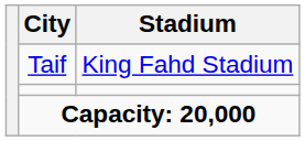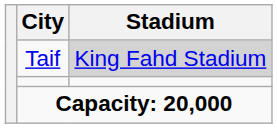Taif | Stadium: no background -> lightgrey background
